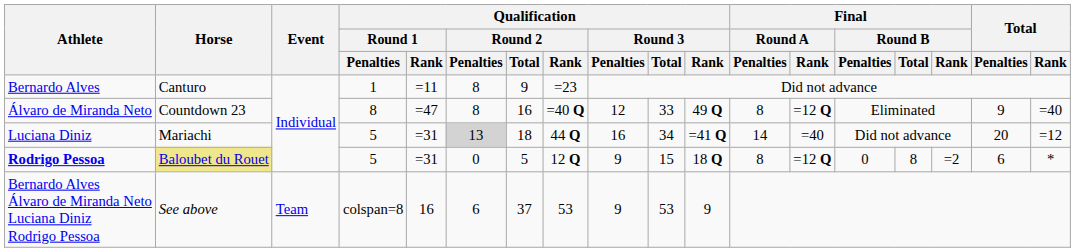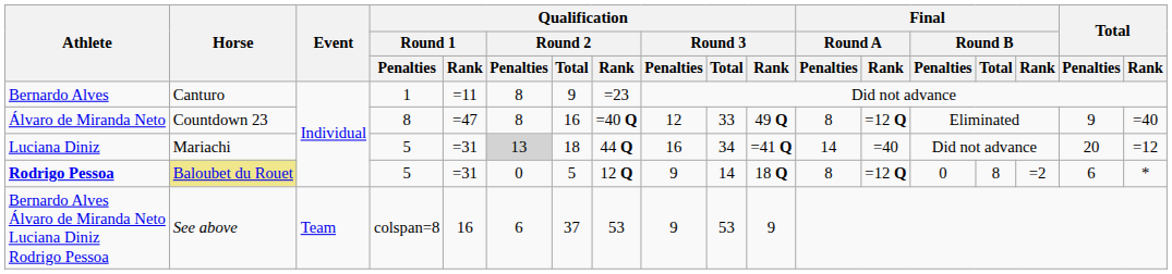Rodrigo Pessoa | Qualification / Round 3 / Total: 15 -> 14
